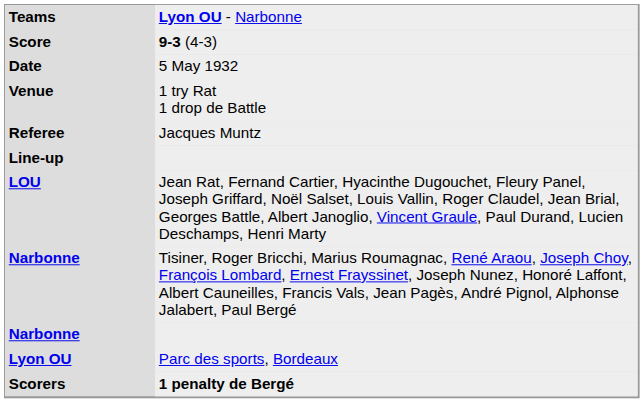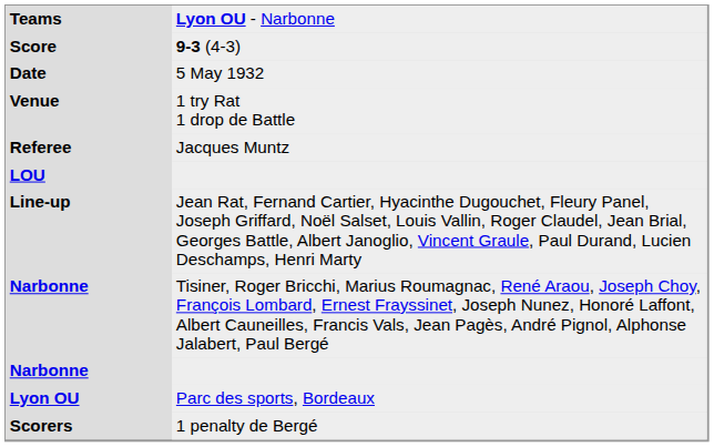row 6 | column 1: Line-up -> LOU
row 7 | column 1: LOU -> Line-up
row 11 | column 2: bold -> normal
